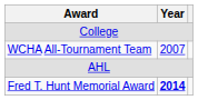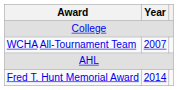Fred T. Hunt Memorial Award | Year: bold -> normal
